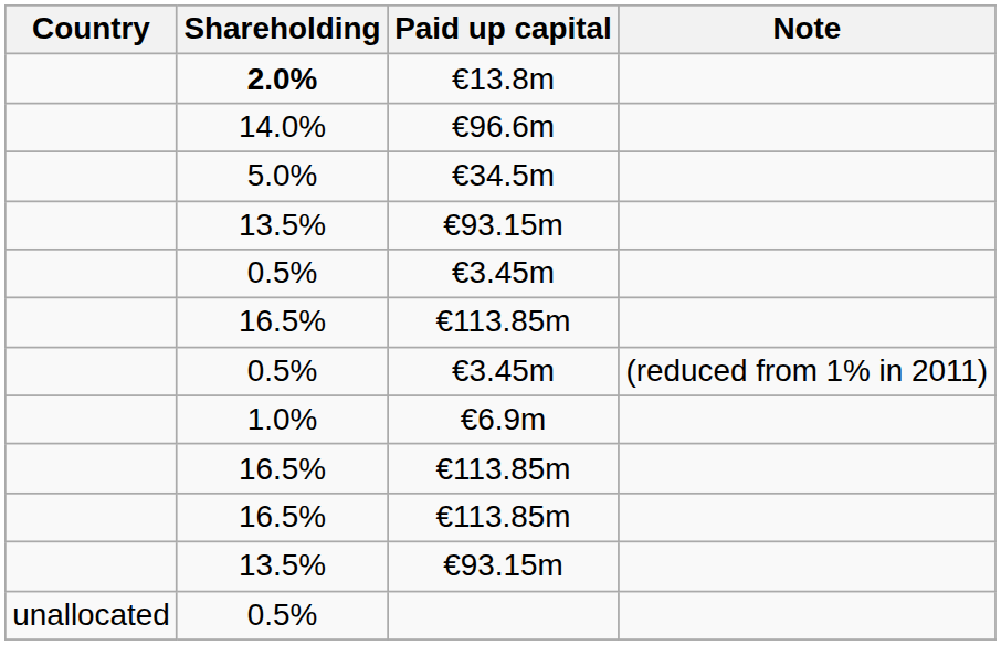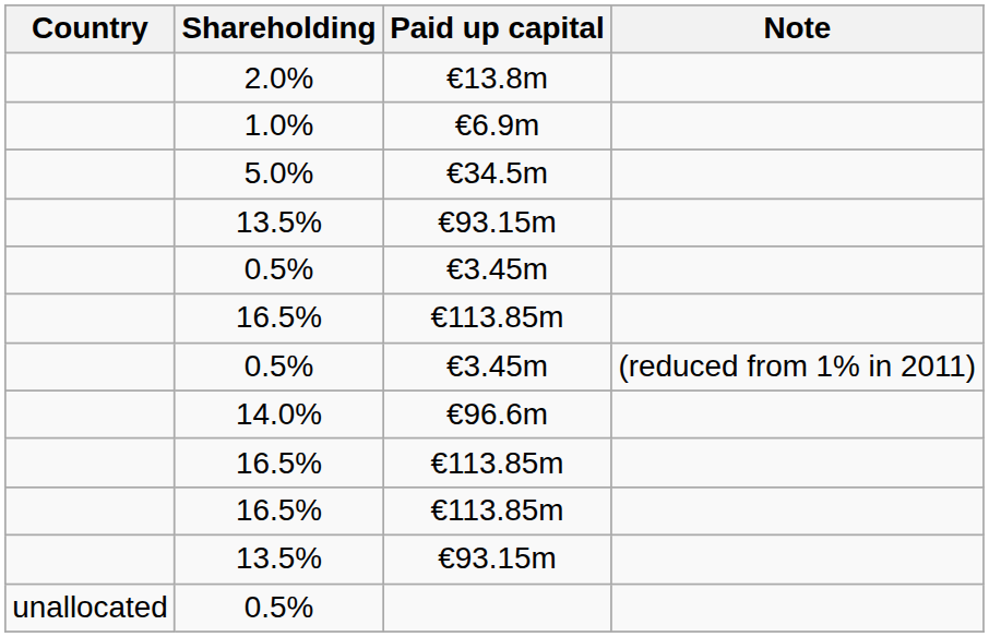€13.8m | Shareholding: bold -> normal
rows swapped: €6.9m <-> €96.6m
